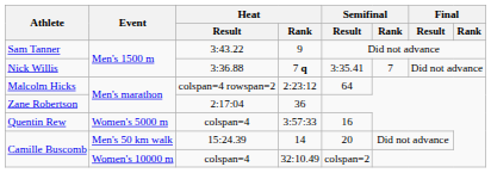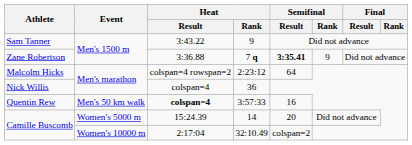7 q | Athlete: Nick Willis -> Zane Robertson
7 q | Semifinal / Result: normal -> bold
7 q | Semifinal / Rank: 7 -> 9
36 | Athlete: Zane Robertson -> Nick Willis
36 | Heat / Result: 2:17:04 -> colspan=4
3:57:33 | Event: Women's 5000 m -> Men's 50 km walk
3:57:33 | Heat / Result: normal -> bold
14 | Event: Men's 50 km walk -> Women's 5000 m
32:10.49 | Heat / Result: colspan=4 -> 2:17:04
